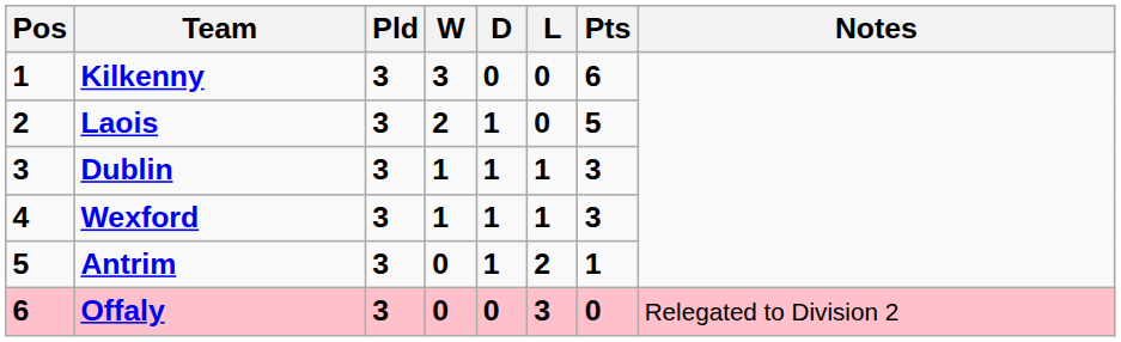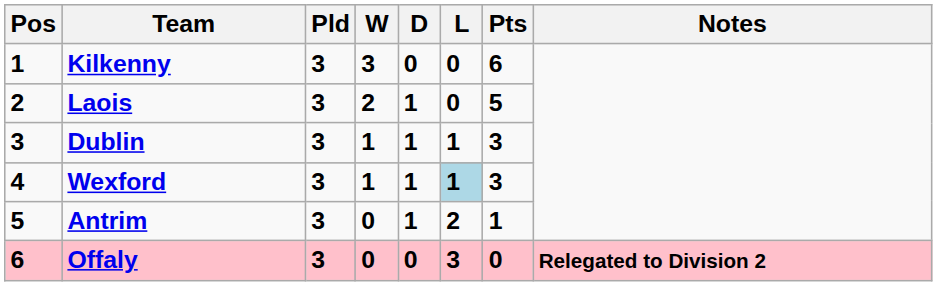Wexford | L: no background -> lightblue background
Offaly | Notes: normal -> bold
